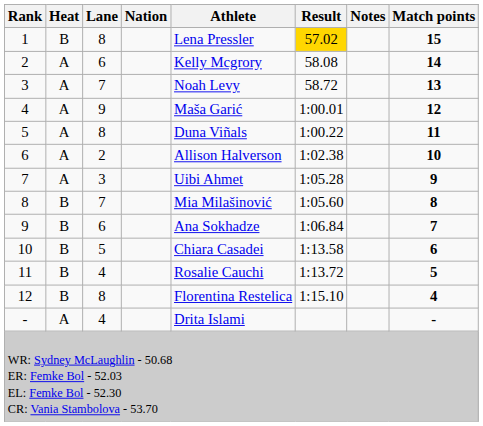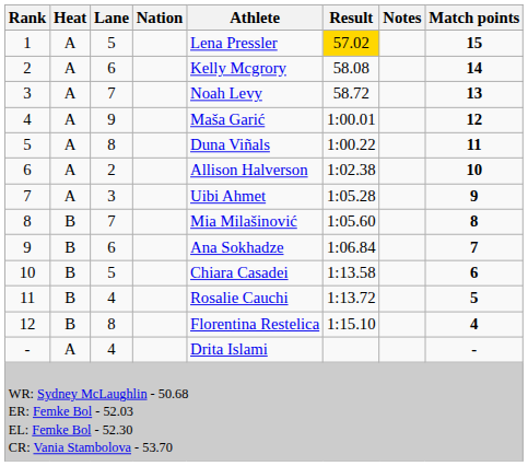1 | Heat: B -> A
1 | Lane: 8 -> 5
